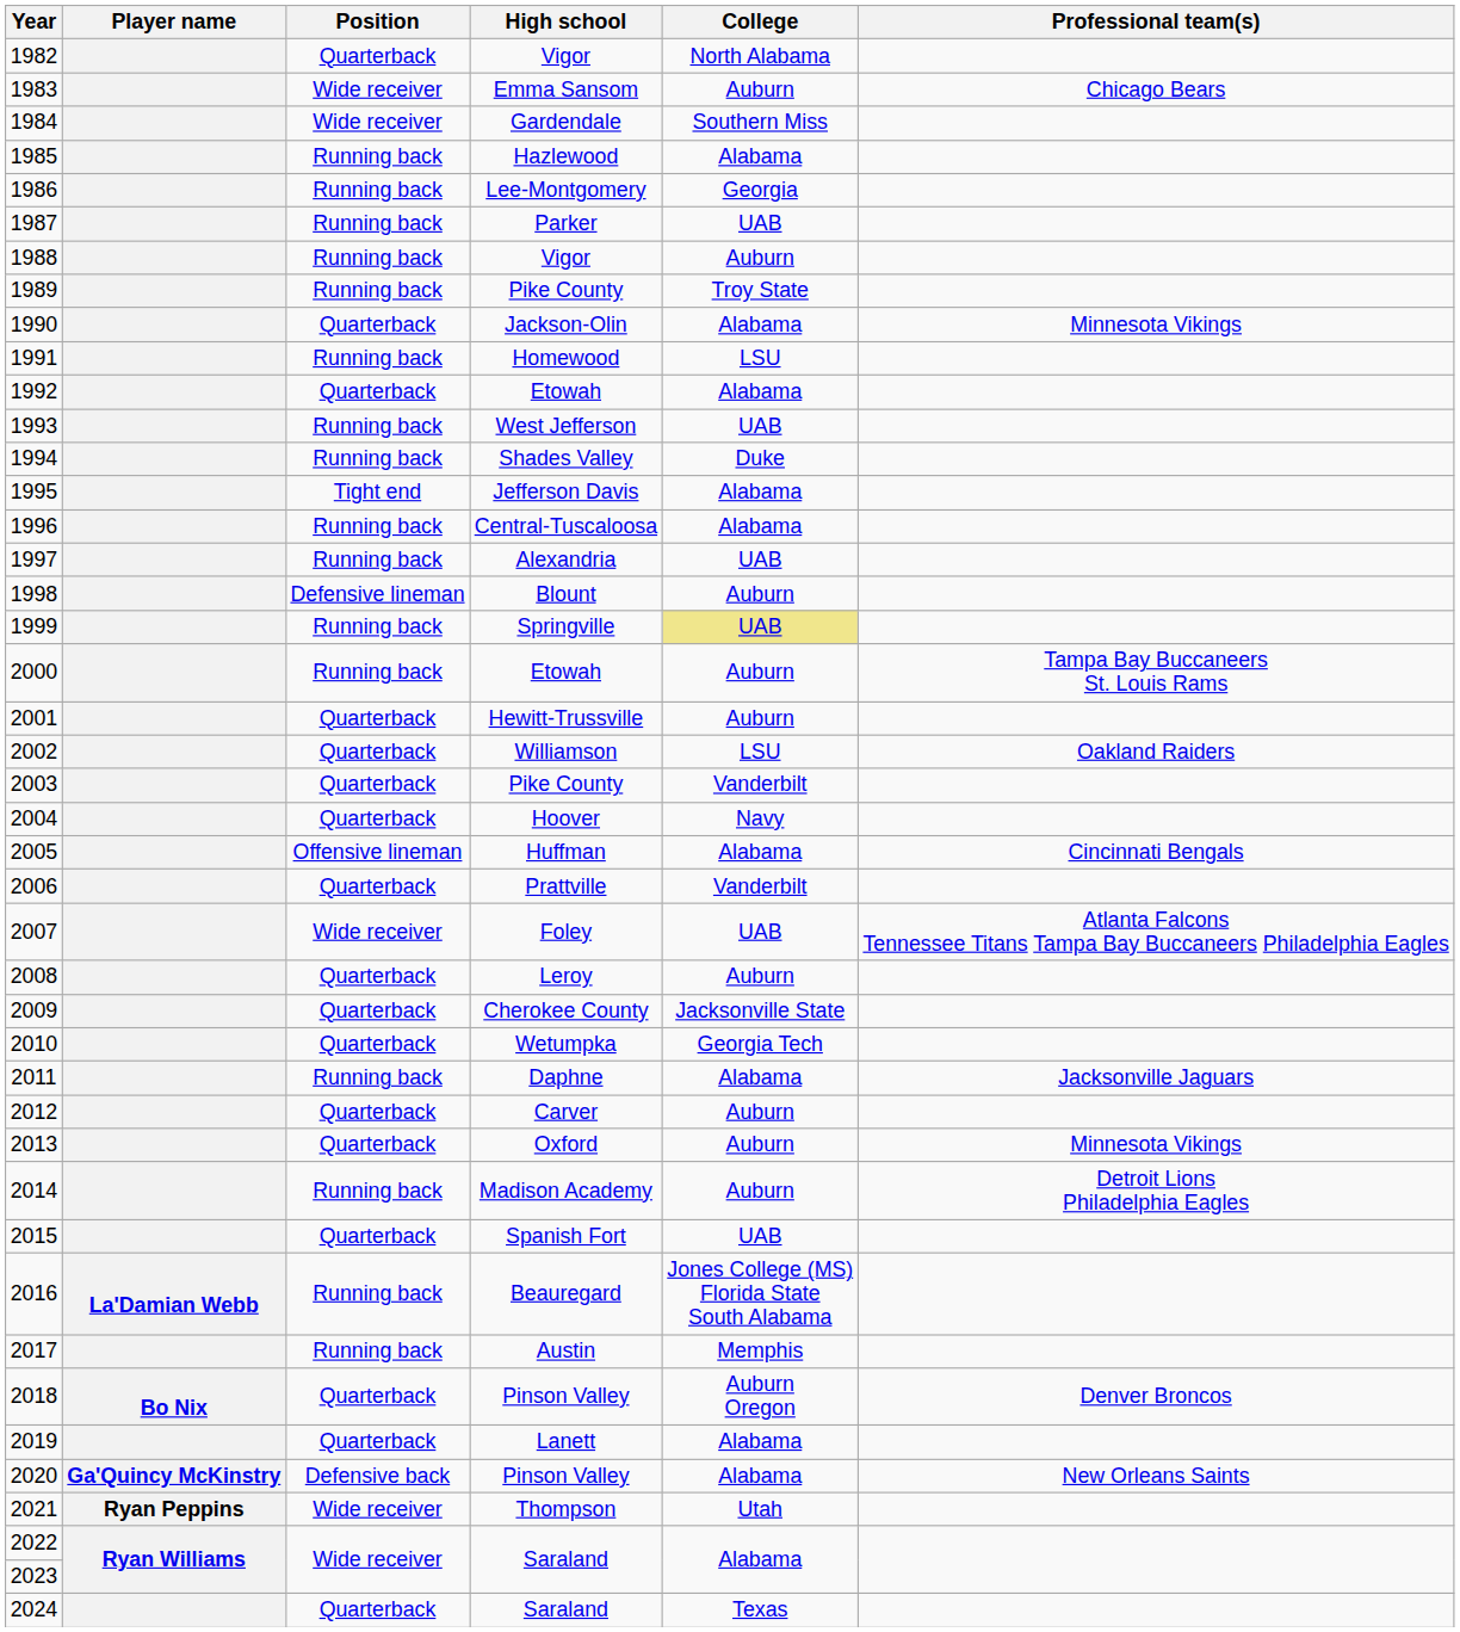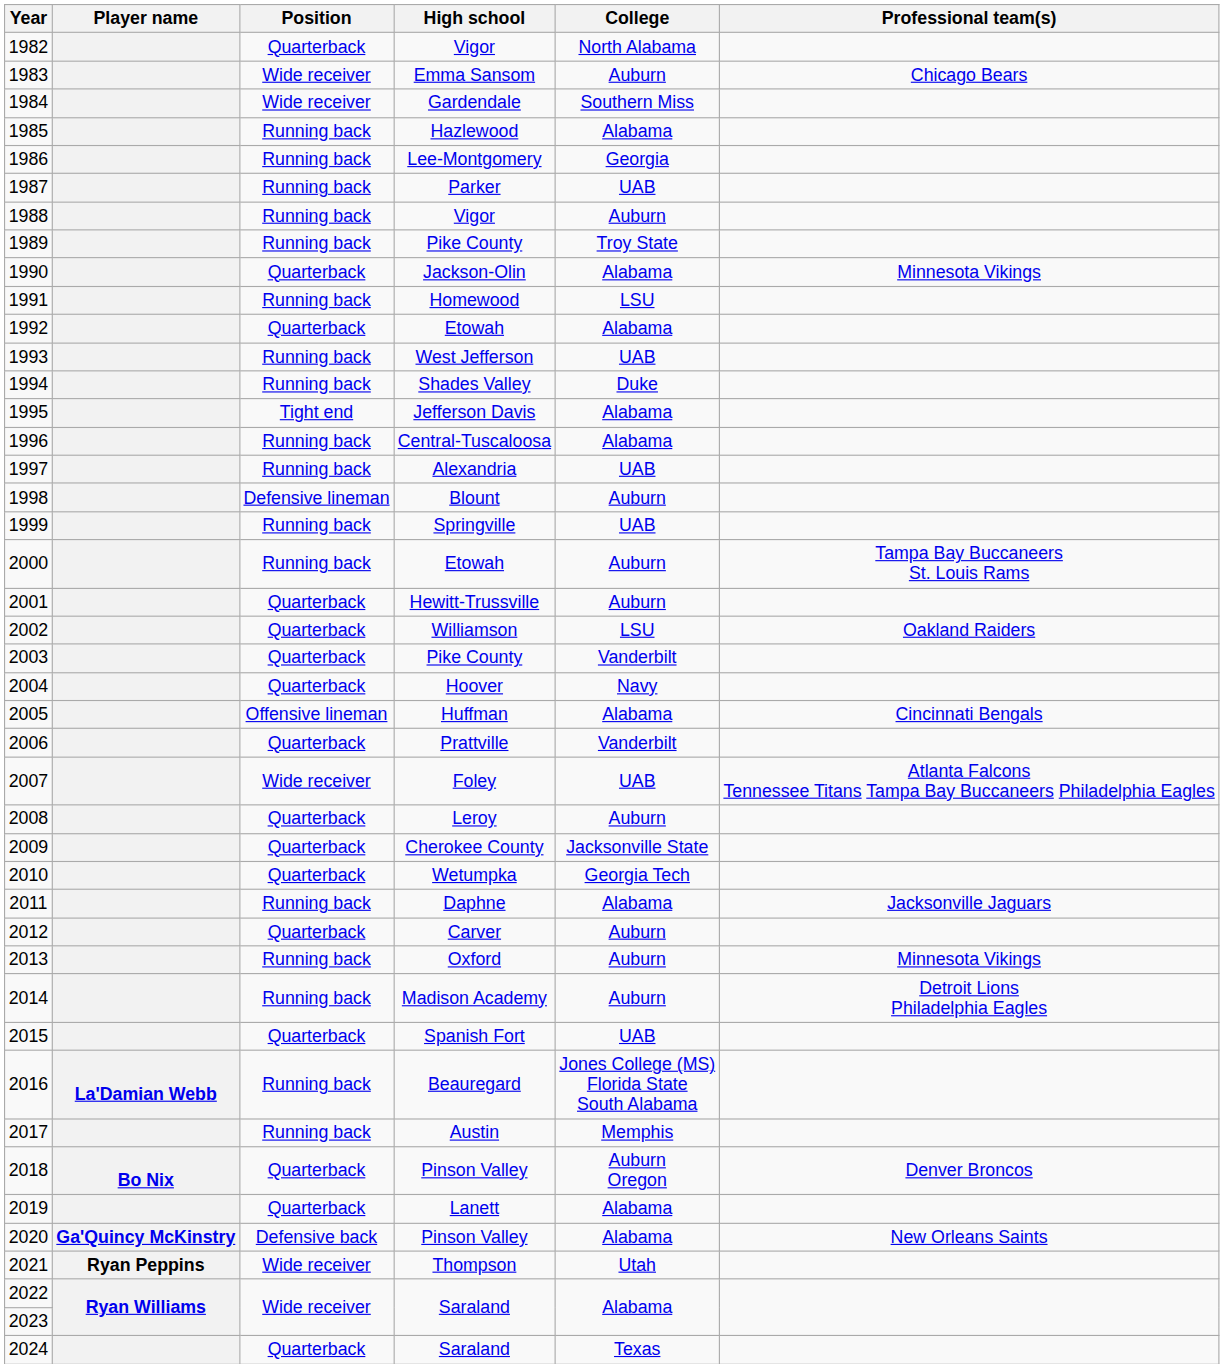1999 | College: khaki background -> no background
2013 | Position: Quarterback -> Running back
